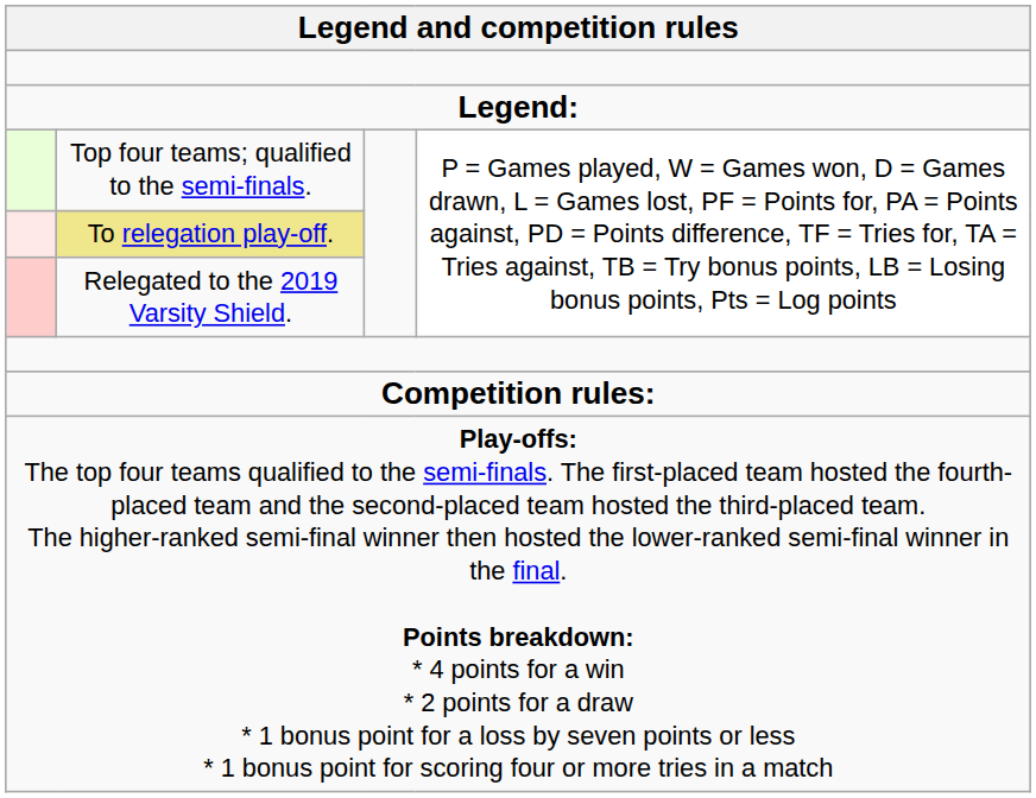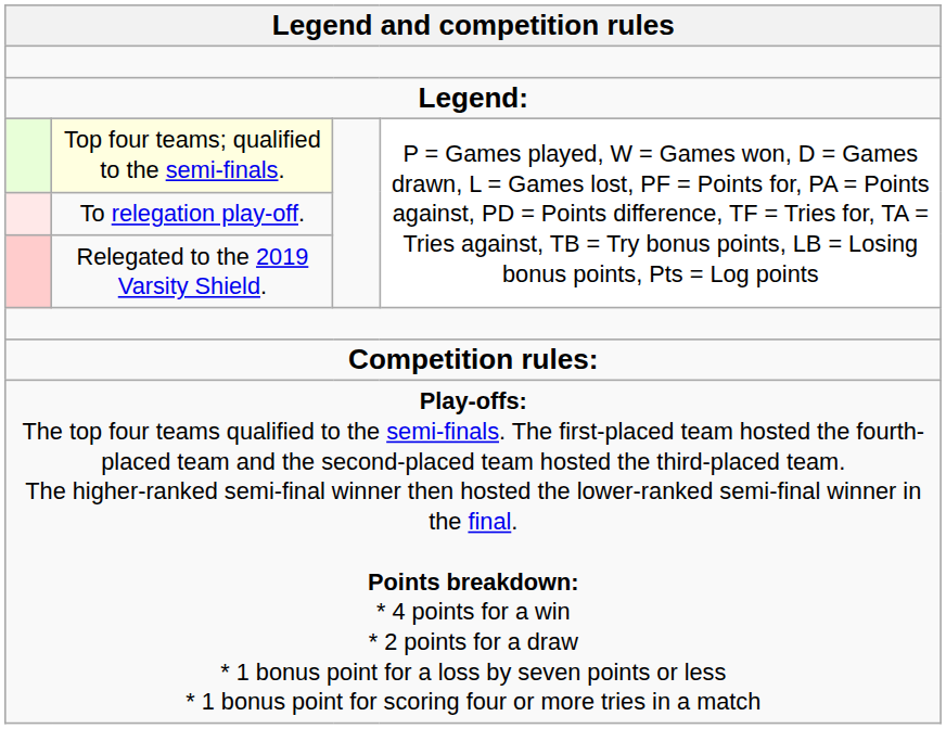Top four teams; qualified to the semi-finals. | column 2: no background -> lightyellow background
To relegation play-off. | column 2: khaki background -> no background
